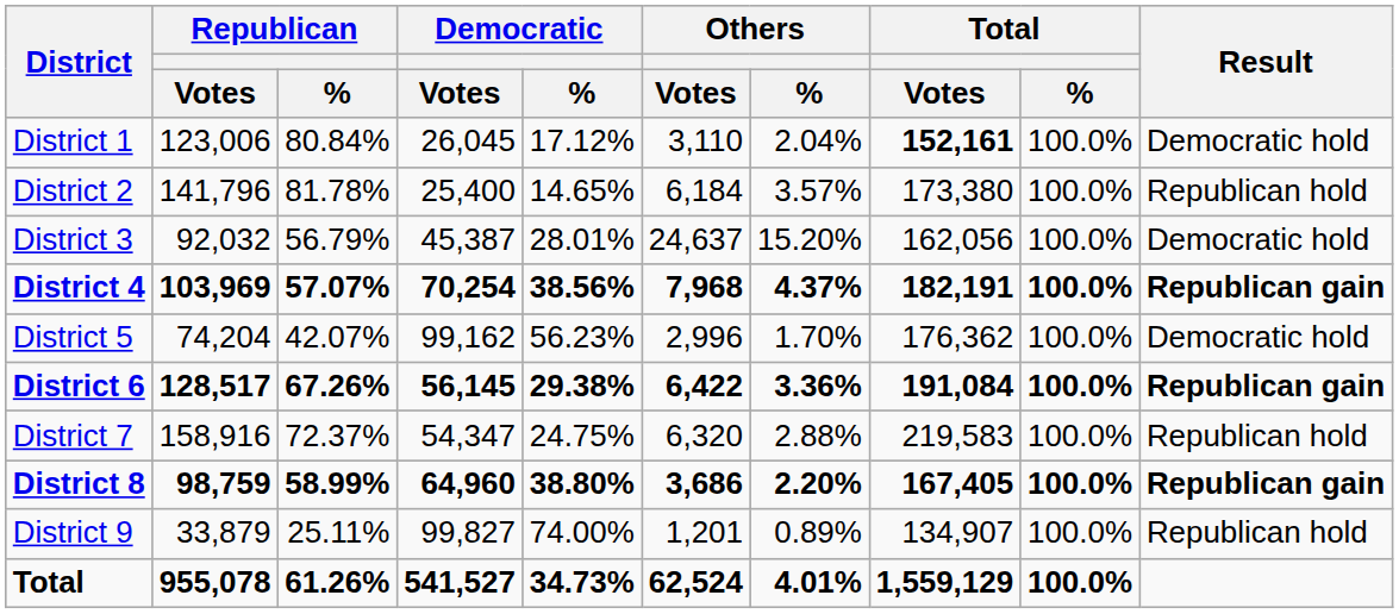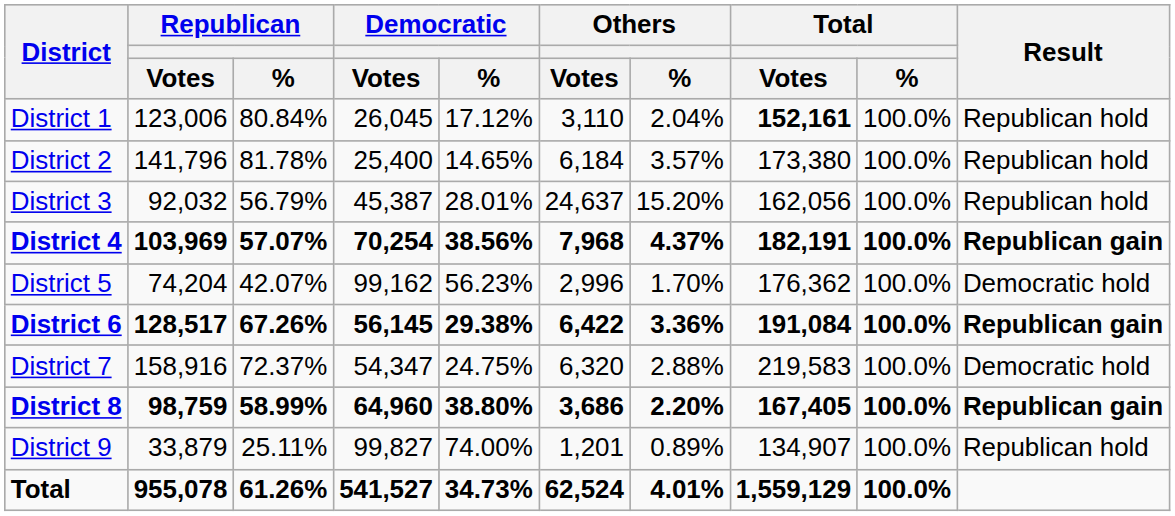District 1 | Result: Democratic hold -> Republican hold
District 3 | Result: Democratic hold -> Republican hold
District 7 | Result: Republican hold -> Democratic hold
